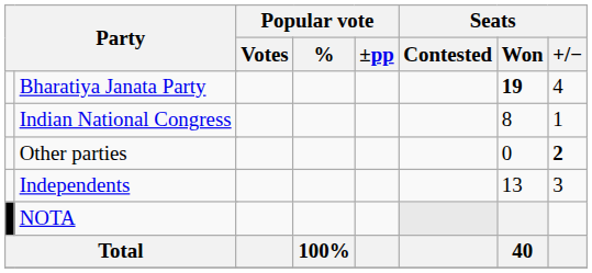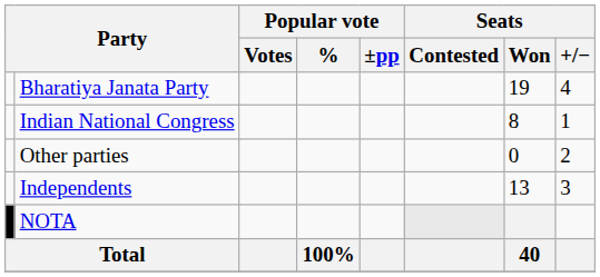Bharatiya Janata Party | Seats / Won: bold -> normal
Other parties | Seats / +/−: bold -> normal
